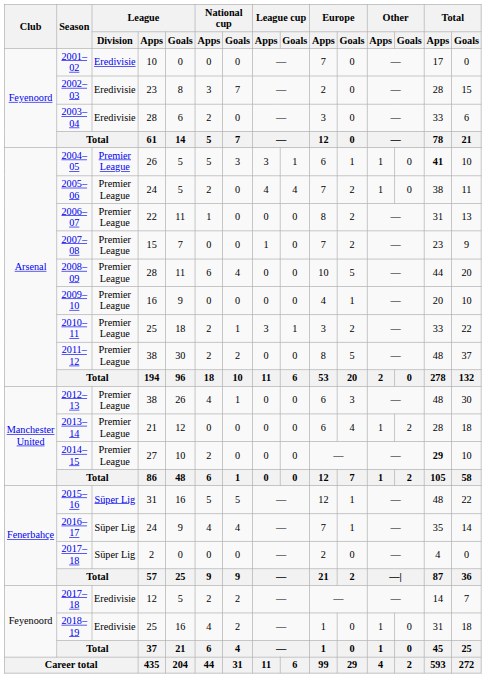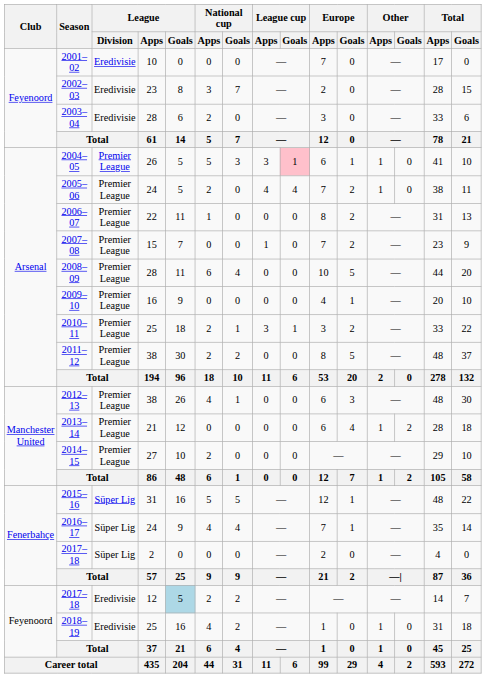2004–05 | League cup / Goals: no background -> pink background
2004–05 | Total / Apps: bold -> normal
2014–15 | Total / Apps: bold -> normal
2017–18 / 12 | League / Goals: no background -> lightblue background
